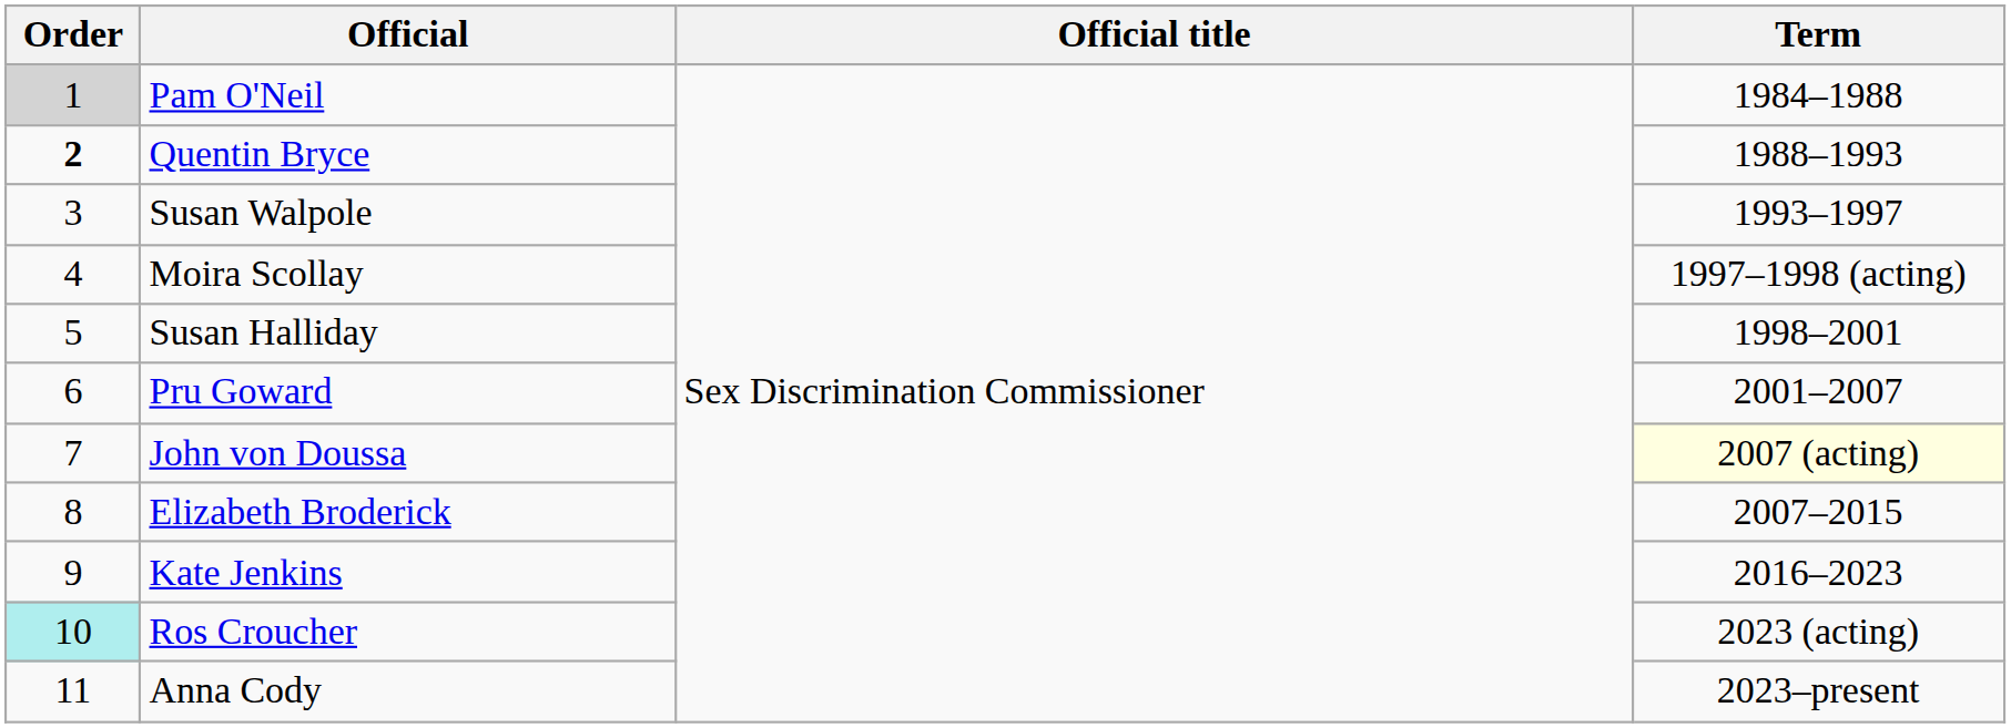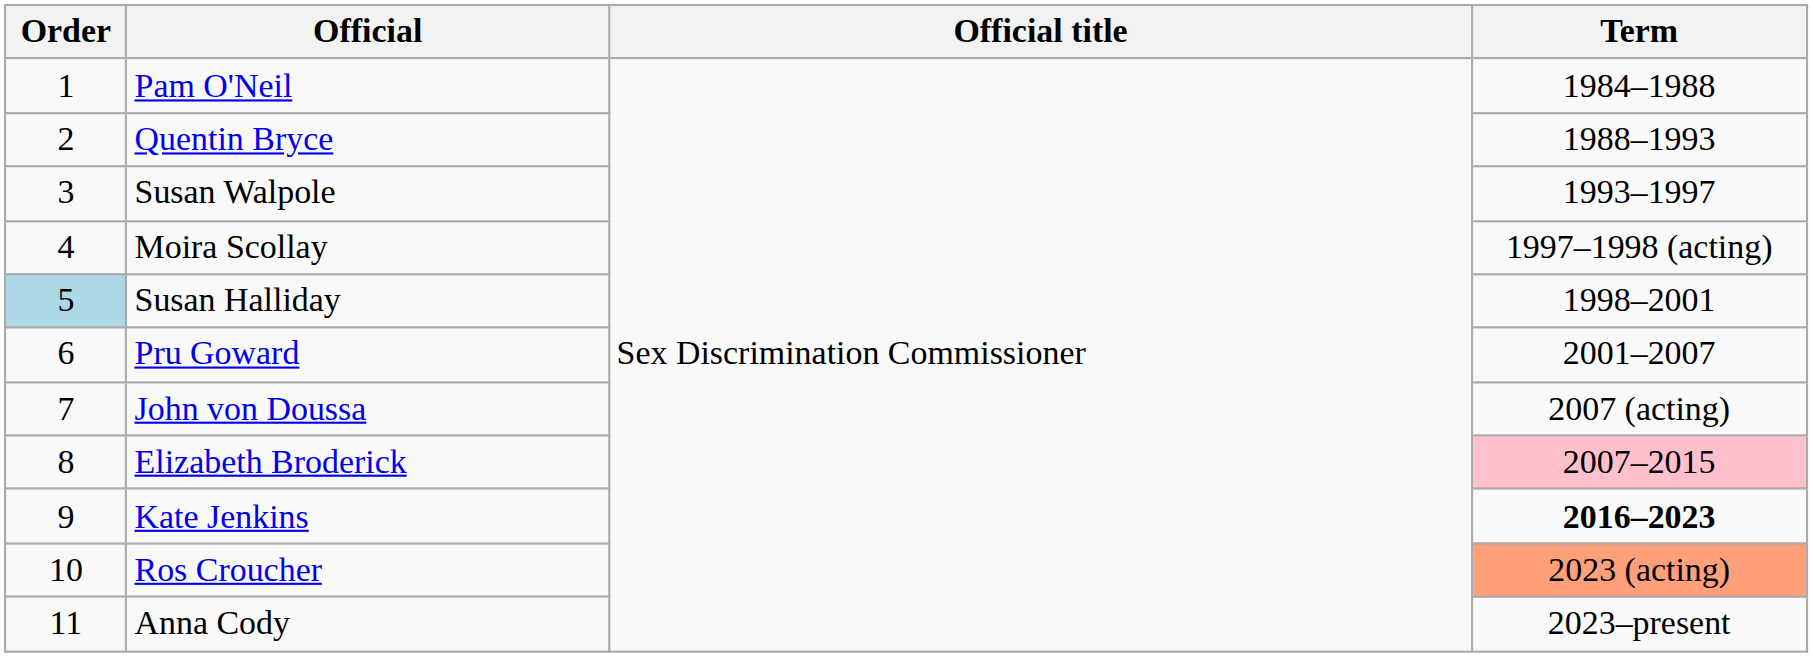Pam O'Neil | Order: lightgrey background -> no background
Quentin Bryce | Order: bold -> normal
Susan Halliday | Order: no background -> lightblue background
John von Doussa | Term: lightyellow background -> no background
Elizabeth Broderick | Term: no background -> pink background
Kate Jenkins | Term: normal -> bold
Ros Croucher | Order: paleturquoise background -> no background
Ros Croucher | Term: no background -> lightsalmon background
